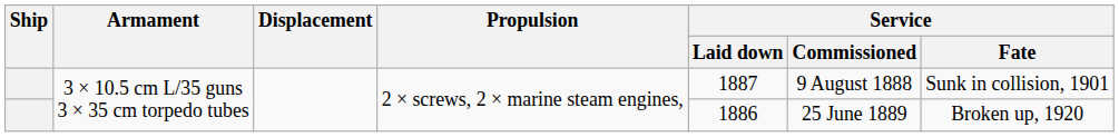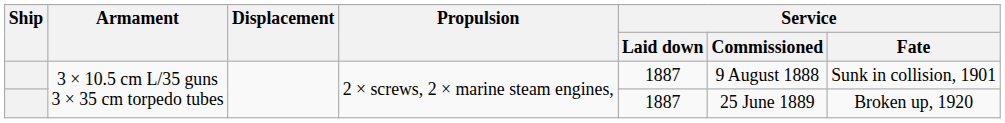row 4 | Service / Laid down: 1886 -> 1887
